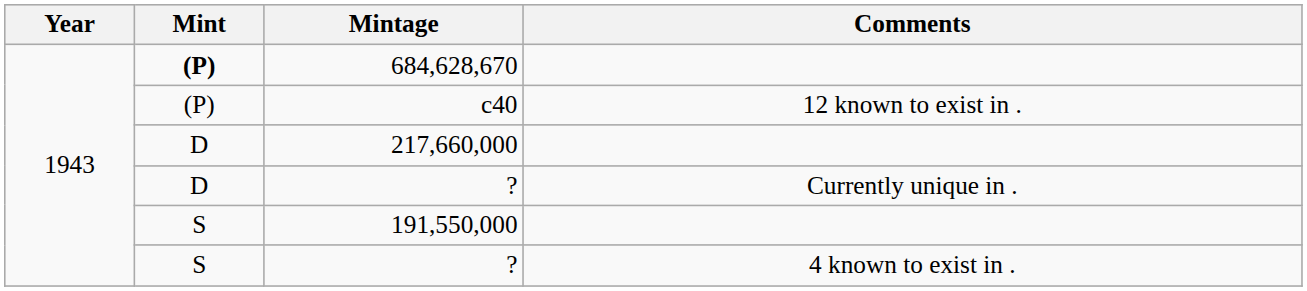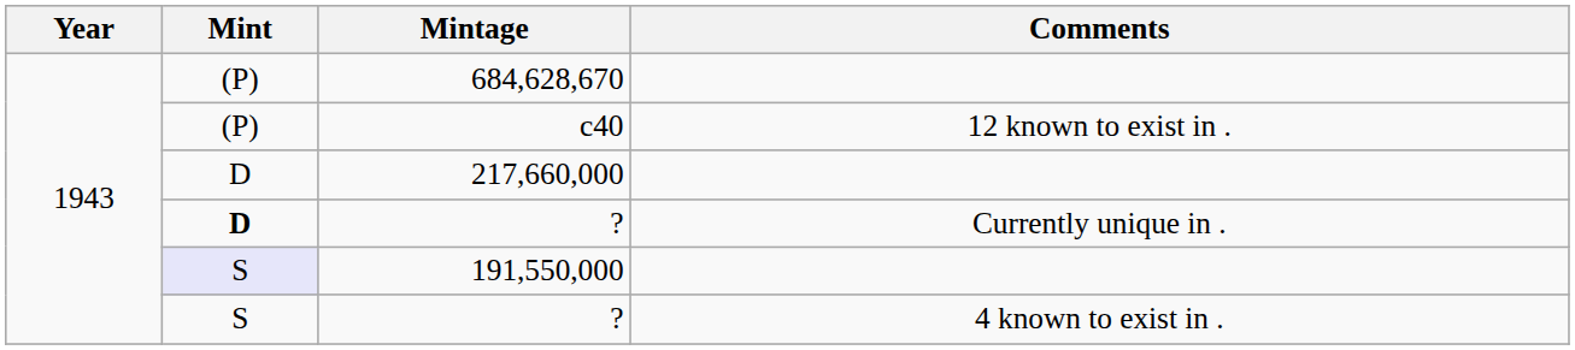684,628,670 | Mint: bold -> normal
? / Currently unique in . | Mint: normal -> bold
191,550,000 | Mint: no background -> lavender background
